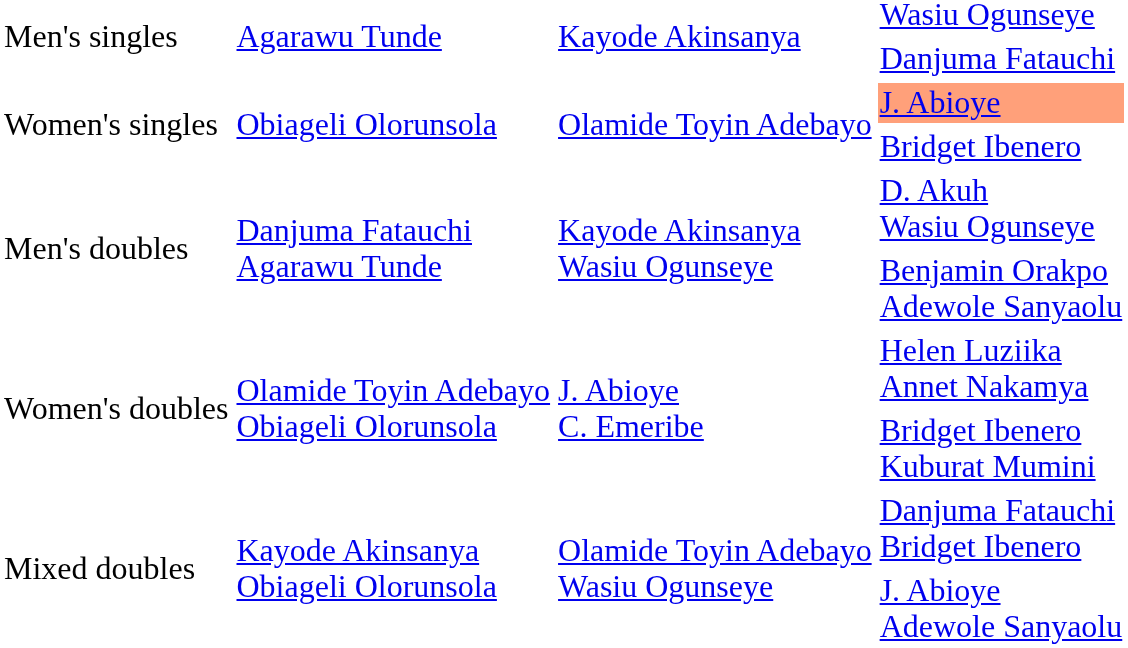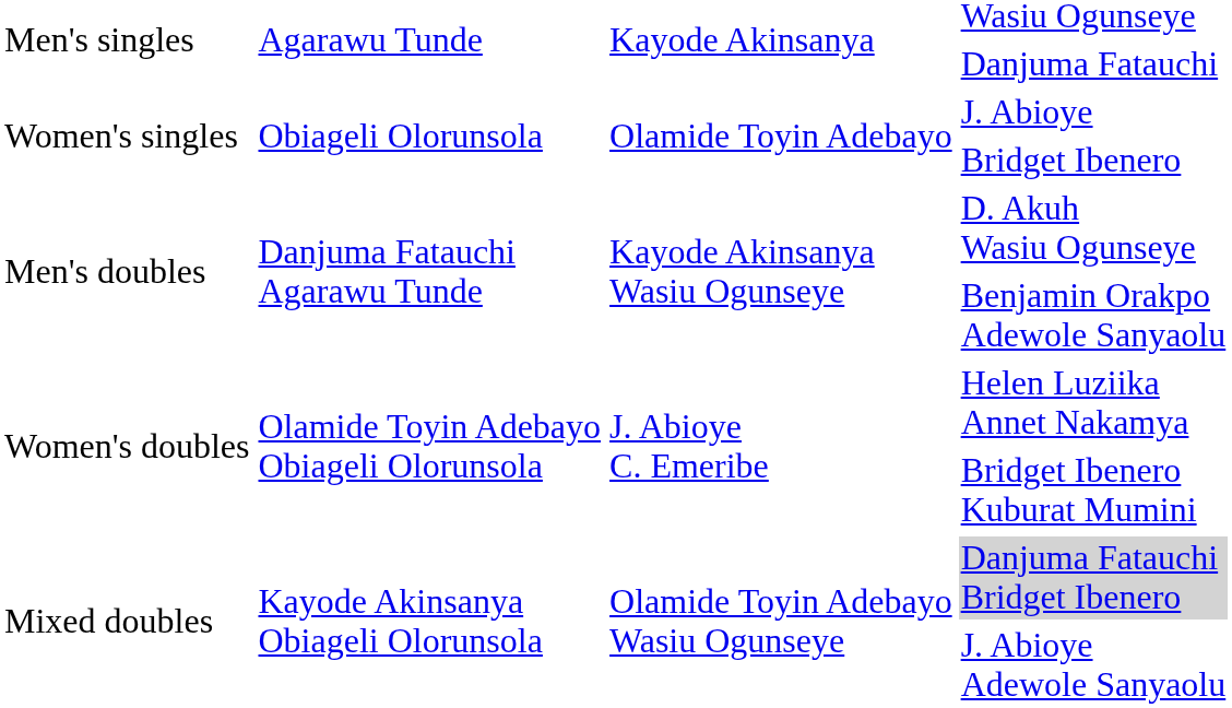J. Abioye | column 4: lightsalmon background -> no background
Danjuma Fatauchi Bridget Ibenero | column 4: no background -> lightgrey background
